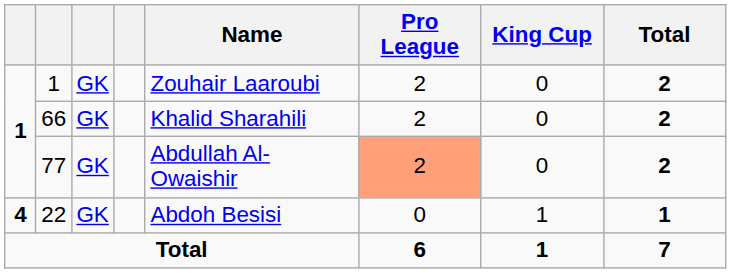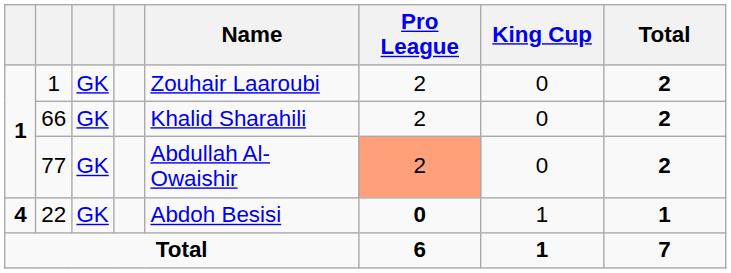22 | Pro League: normal -> bold
